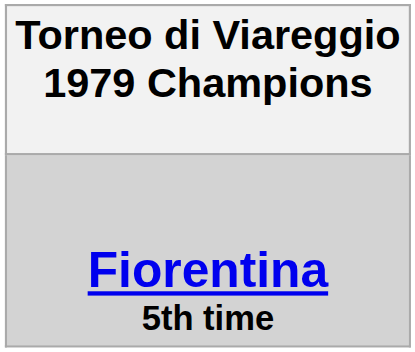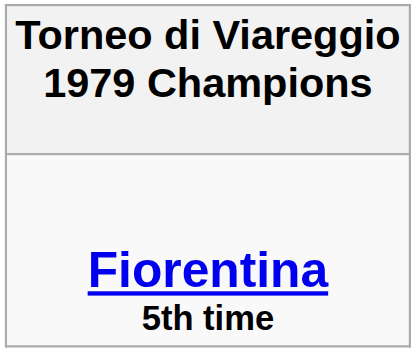row 2 | column 1: lightgrey background -> no background
